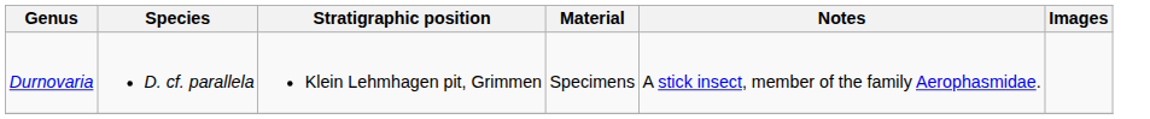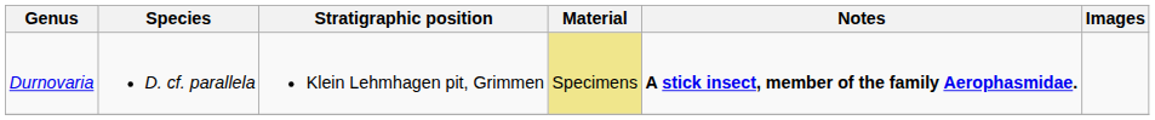Durnovaria | Material: no background -> khaki background
Durnovaria | Notes: normal -> bold
